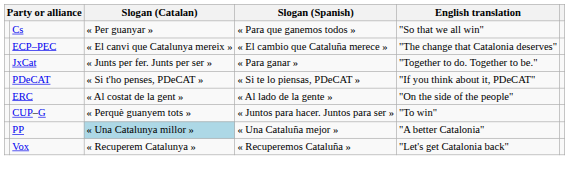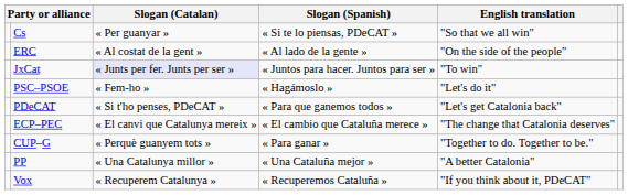Cs | Slogan (Spanish): « Para que ganemos todos » -> « Si te lo piensas, PDeCAT »
rows swapped: ERC <-> ECP–PEC
JxCat | Slogan (Catalan): no background -> lavender background
JxCat | Slogan (Spanish): « Para ganar » -> « Juntos para hacer. Juntos para ser »
JxCat | English translation: "Together to do. Together to be." -> "To win"
+ row: PSC–PSOE | « Fem-ho » | « Hagámoslo » | "Let's do it"
PDeCAT | Slogan (Spanish): « Si te lo piensas, PDeCAT » -> « Para que ganemos todos »
PDeCAT | English translation: "If you think about it, PDeCAT" -> "Let's get Catalonia back"
CUP–G | Slogan (Spanish): « Juntos para hacer. Juntos para ser » -> « Para ganar »
CUP–G | English translation: "To win" -> "Together to do. Together to be."
PP | Slogan (Catalan): lightblue background -> no background
Vox | English translation: "Let's get Catalonia back" -> "If you think about it, PDeCAT"
